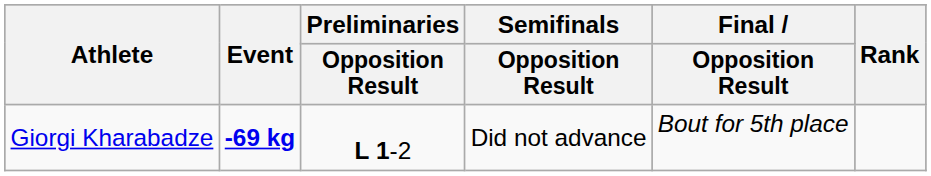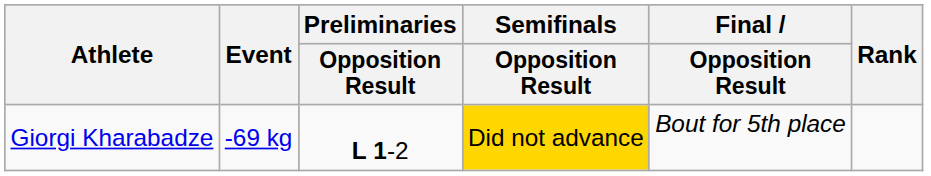Giorgi Kharabadze | Event: bold -> normal
Giorgi Kharabadze | Semifinals / Opposition Result: no background -> gold background
